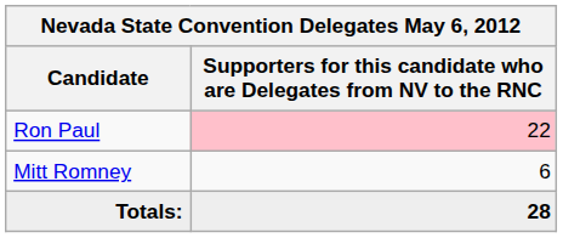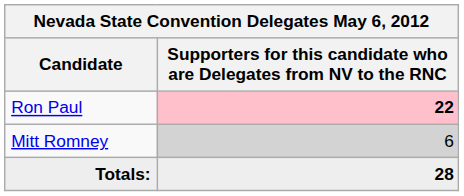Ron Paul | column 2: normal -> bold
Mitt Romney | column 2: no background -> lightgrey background
